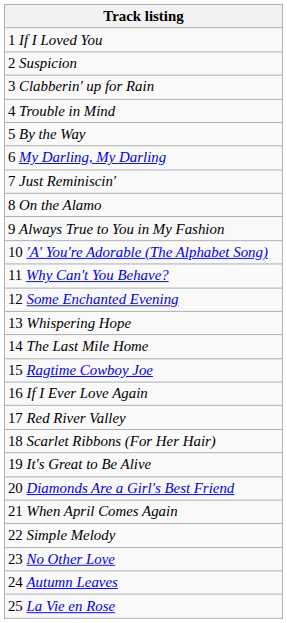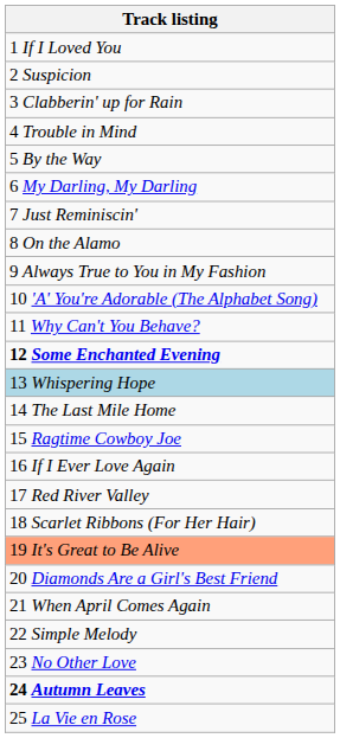row 13 | column 1: normal -> bold
row 14 | column 1: no background -> lightblue background
row 20 | column 1: no background -> lightsalmon background
row 25 | column 1: normal -> bold
